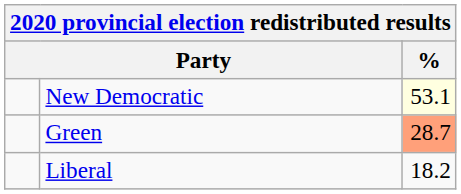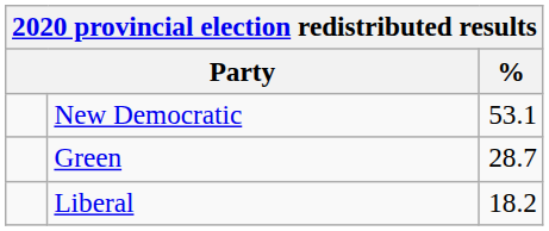New Democratic | %: lightyellow background -> no background
Green | %: lightsalmon background -> no background
